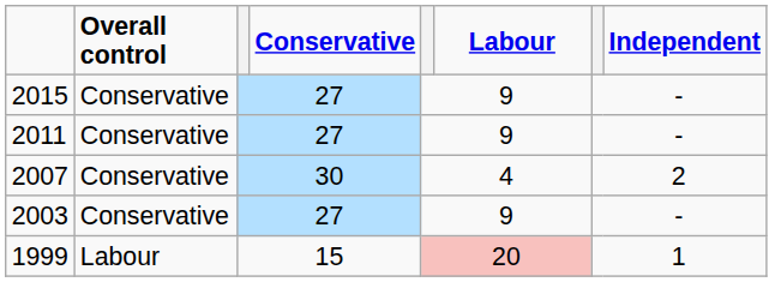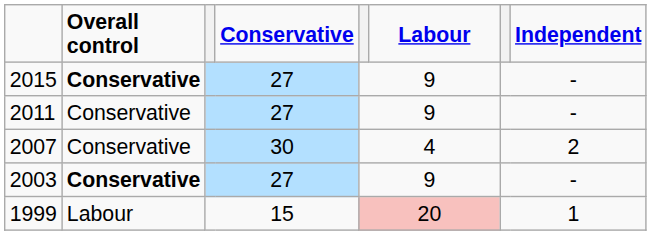2015 | Overall control: normal -> bold
2003 | Overall control: normal -> bold
